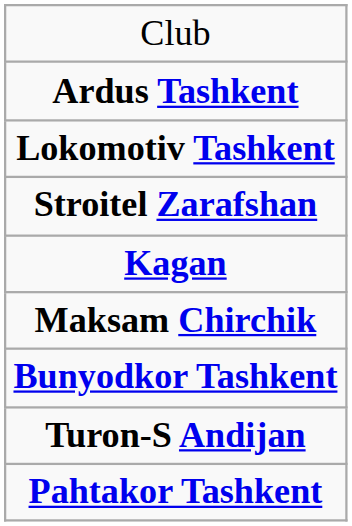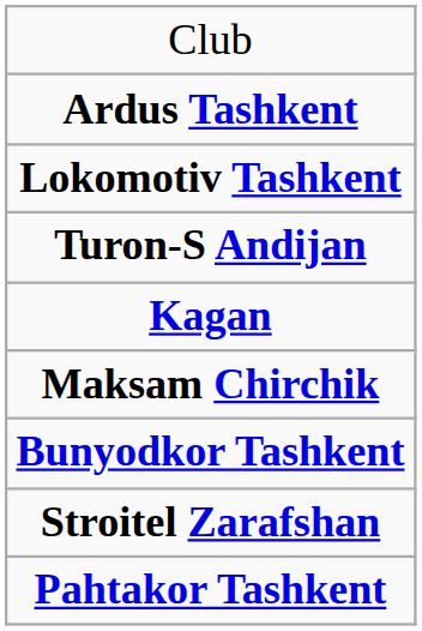row 4 | column 1: Stroitel Zarafshan -> Turon-S Andijan
row 8 | column 1: Turon-S Andijan -> Stroitel Zarafshan
